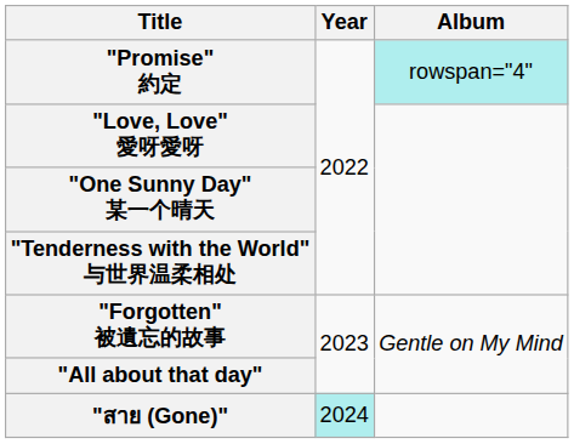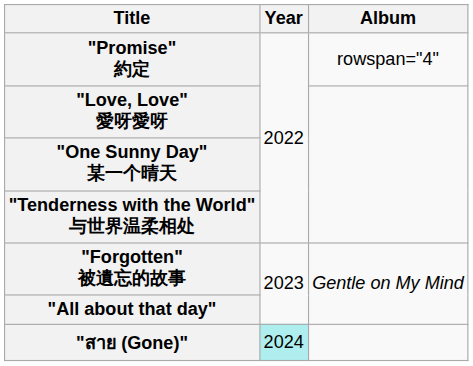"Promise" 約定 | Album: paleturquoise background -> no background
